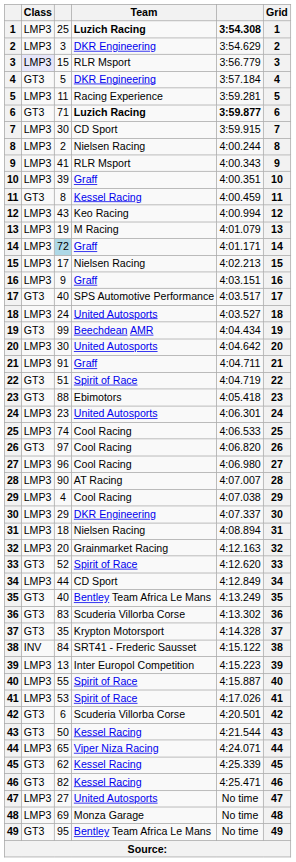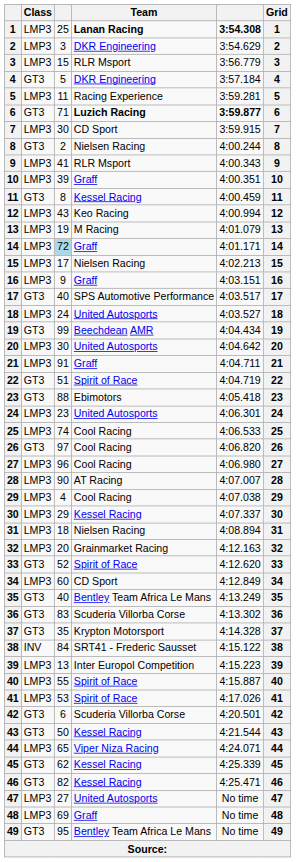row 2 | Team: Luzich Racing -> Lanan Racing
row 4 | Class: lavender background -> no background
row 9 | Class: LMP3 -> GT3
row 31 | Team: DKR Engineering -> Kessel Racing
row 35 | column 3: 44 -> 60
row 49 | Team: Monza Garage -> Graff
